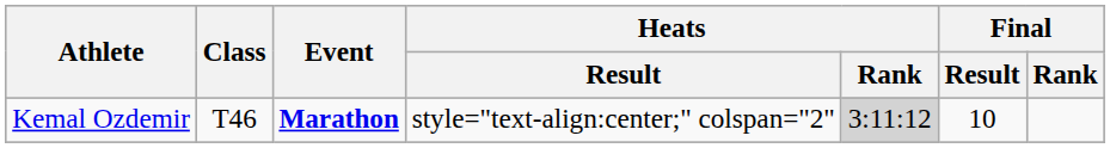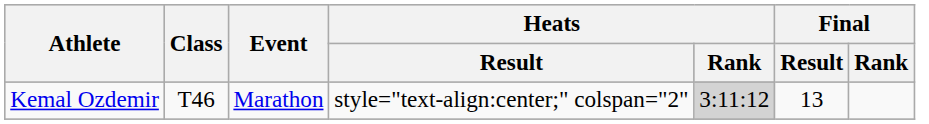Kemal Ozdemir | Event: bold -> normal
Kemal Ozdemir | Final / Result: 10 -> 13
